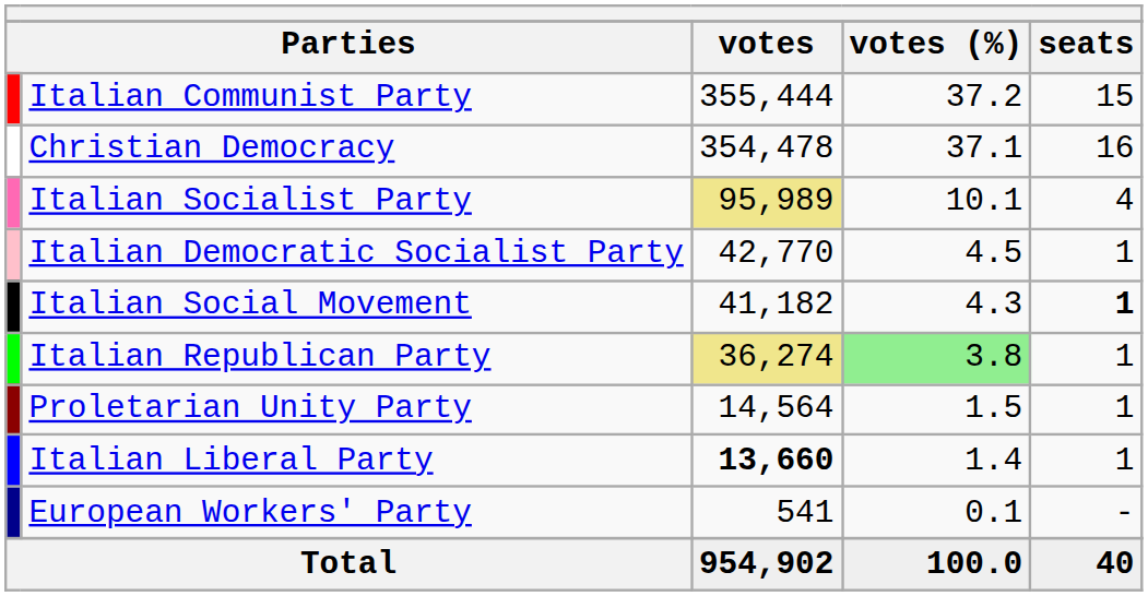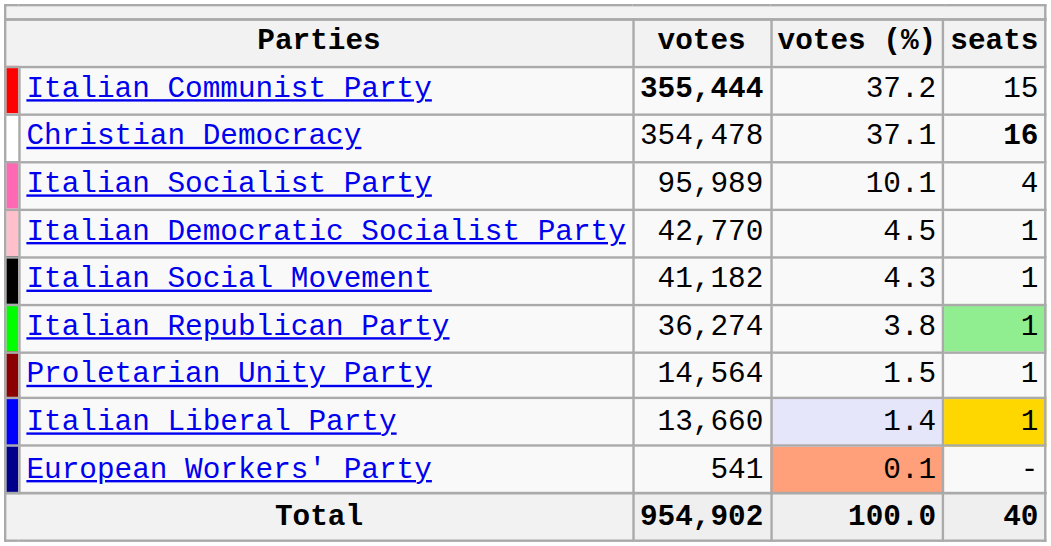Italian Communist Party | votes: normal -> bold
Christian Democracy | seats: normal -> bold
Italian Socialist Party | votes: khaki background -> no background
Italian Social Movement | seats: bold -> normal
Italian Republican Party | votes: khaki background -> no background
Italian Republican Party | votes (%): lightgreen background -> no background
Italian Republican Party | seats: no background -> lightgreen background
Italian Liberal Party | votes: bold -> normal
Italian Liberal Party | votes (%): no background -> lavender background
Italian Liberal Party | seats: no background -> gold background
European Workers' Party | votes (%): no background -> lightsalmon background
